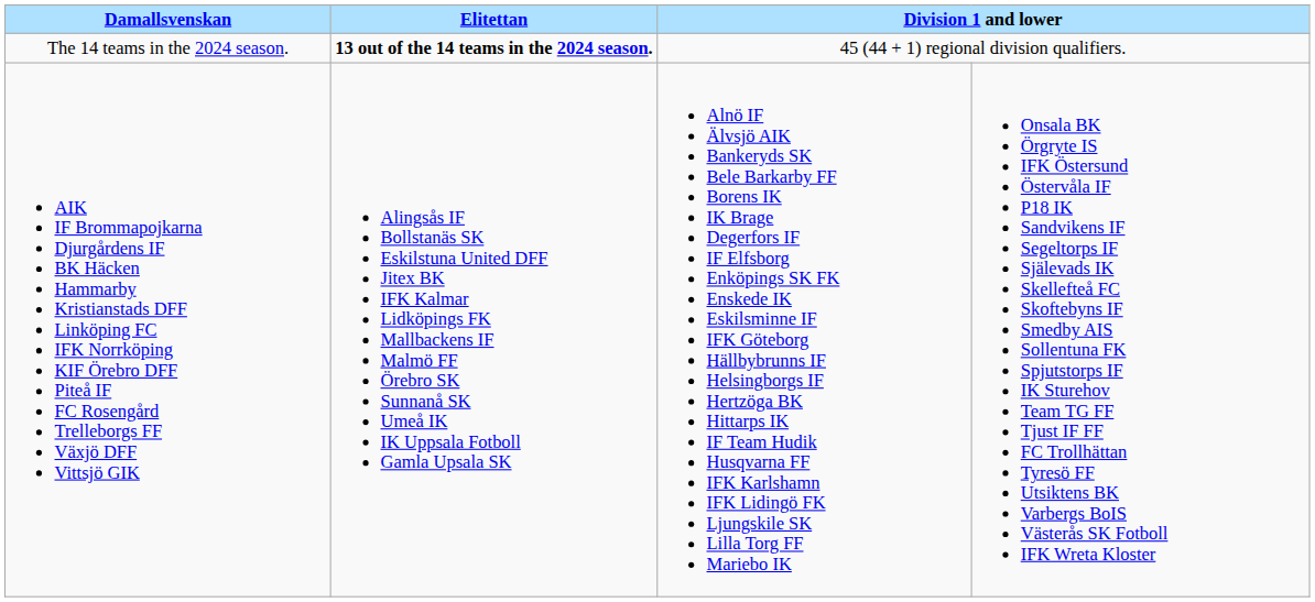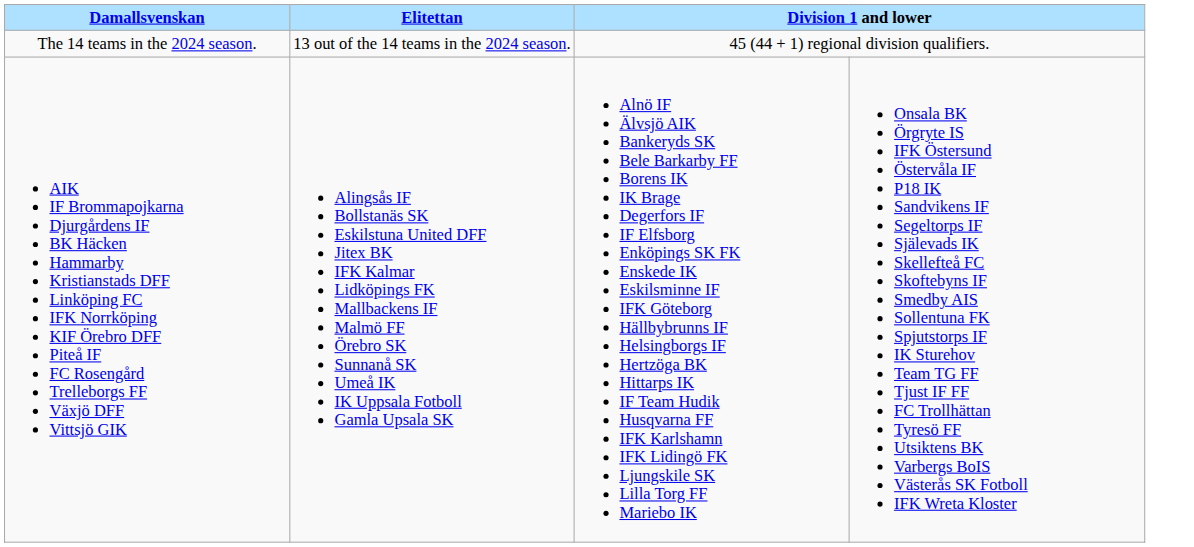The 14 teams in the 2024 season. | Elitettan: bold -> normal
